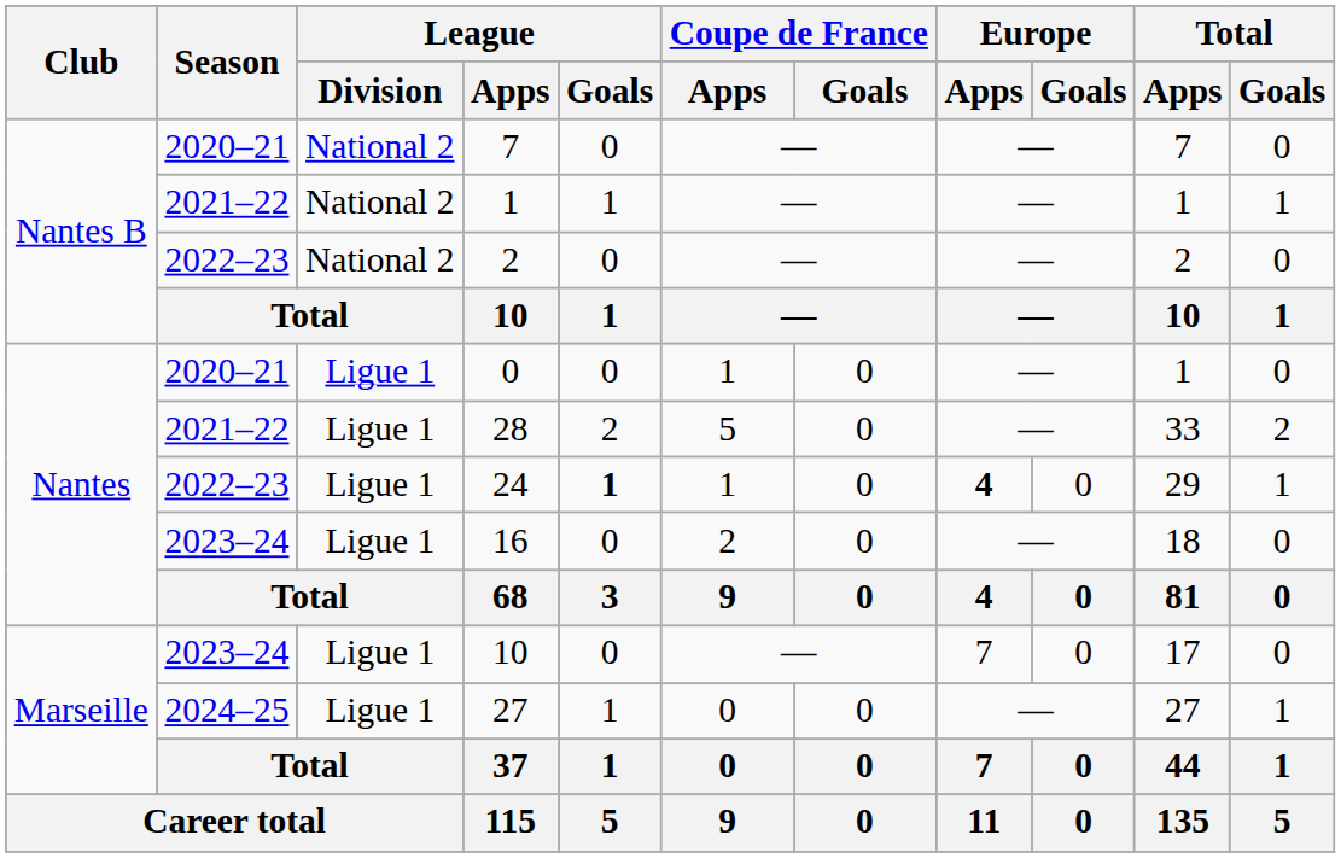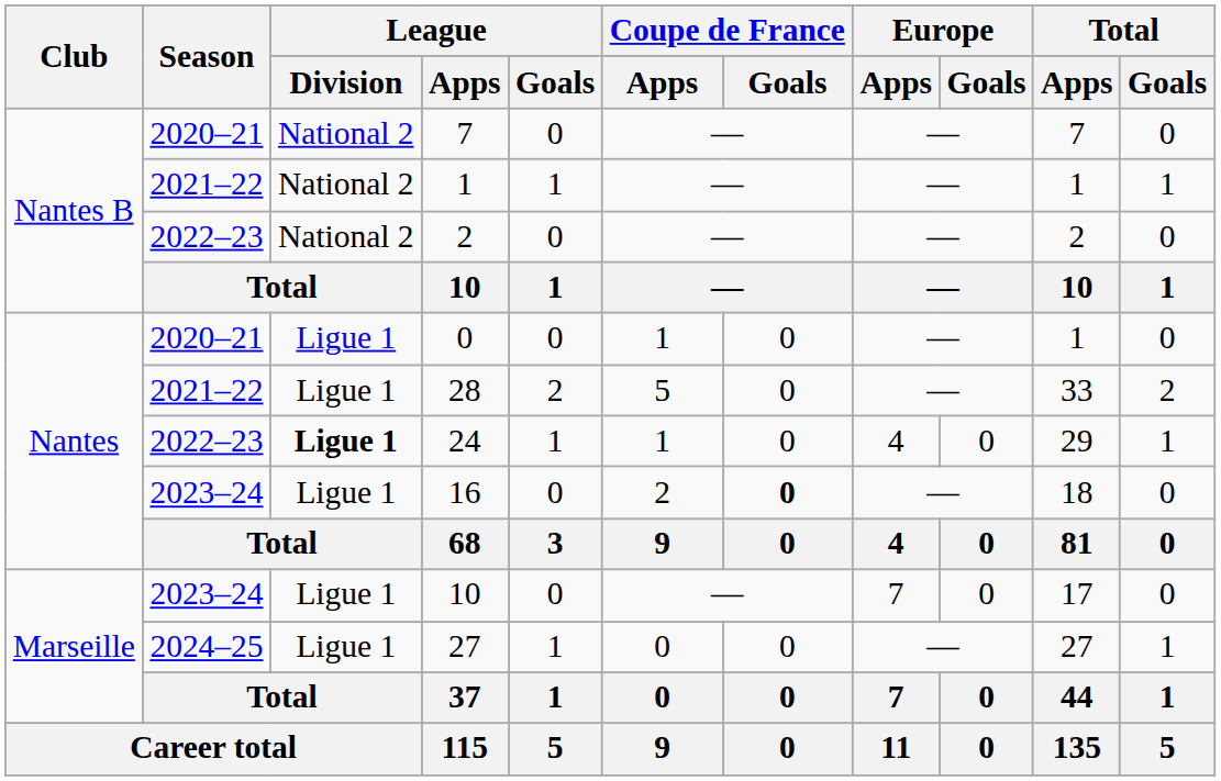24 | League / Division: normal -> bold
24 | League / Goals: bold -> normal
24 | Europe / Apps: bold -> normal
16 | Coupe de France / Goals: normal -> bold
